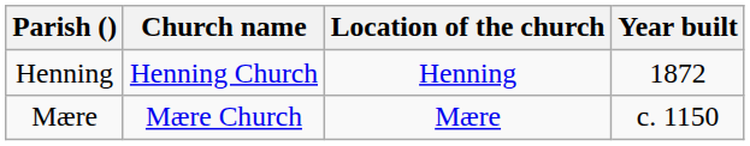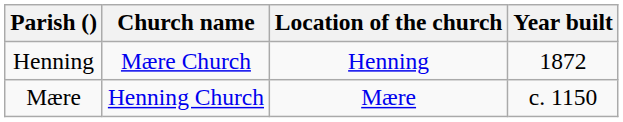row 2 | Church name: Henning Church -> Mære Church
row 3 | Church name: Mære Church -> Henning Church
